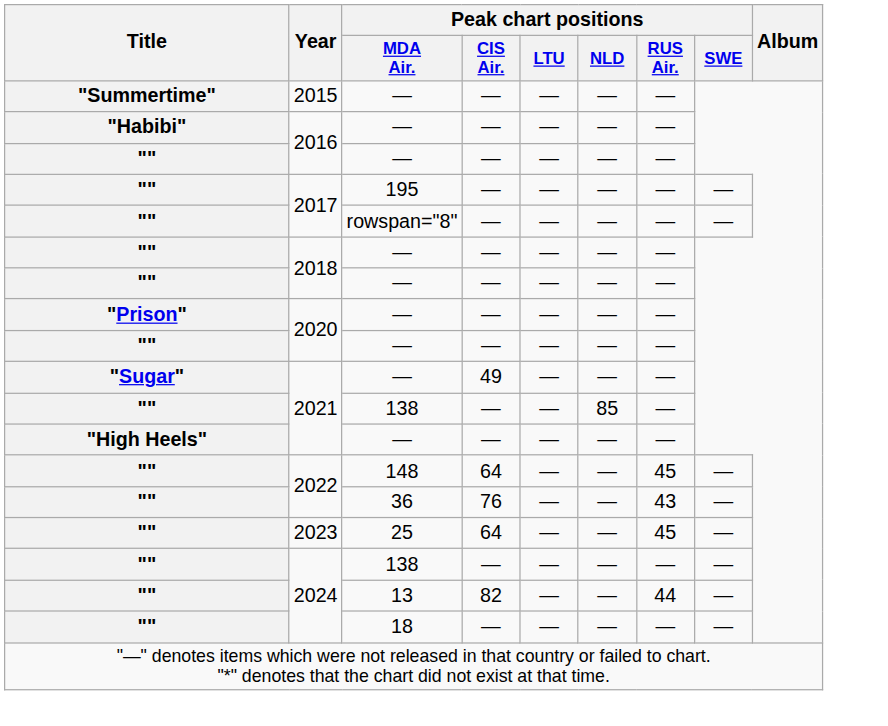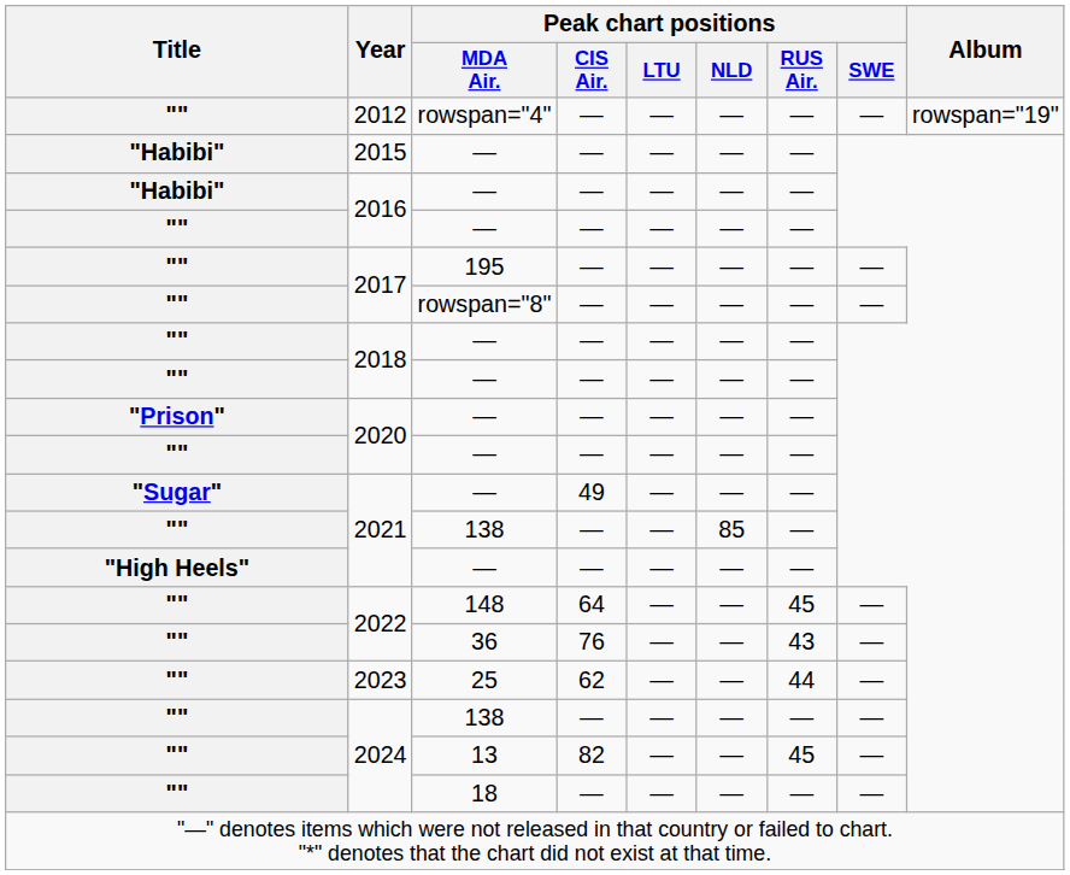+ row: "" | 2012 | rowspan="4" | — | — | — | — | — | rowspan="19"
2015 | Title: "Summertime" -> "Habibi"
2023 | Peak chart positions / CIS Air.: 64 -> 62
2023 | Peak chart positions / RUS Air.: 45 -> 44
2024 / 13 | Peak chart positions / RUS Air.: 44 -> 45
